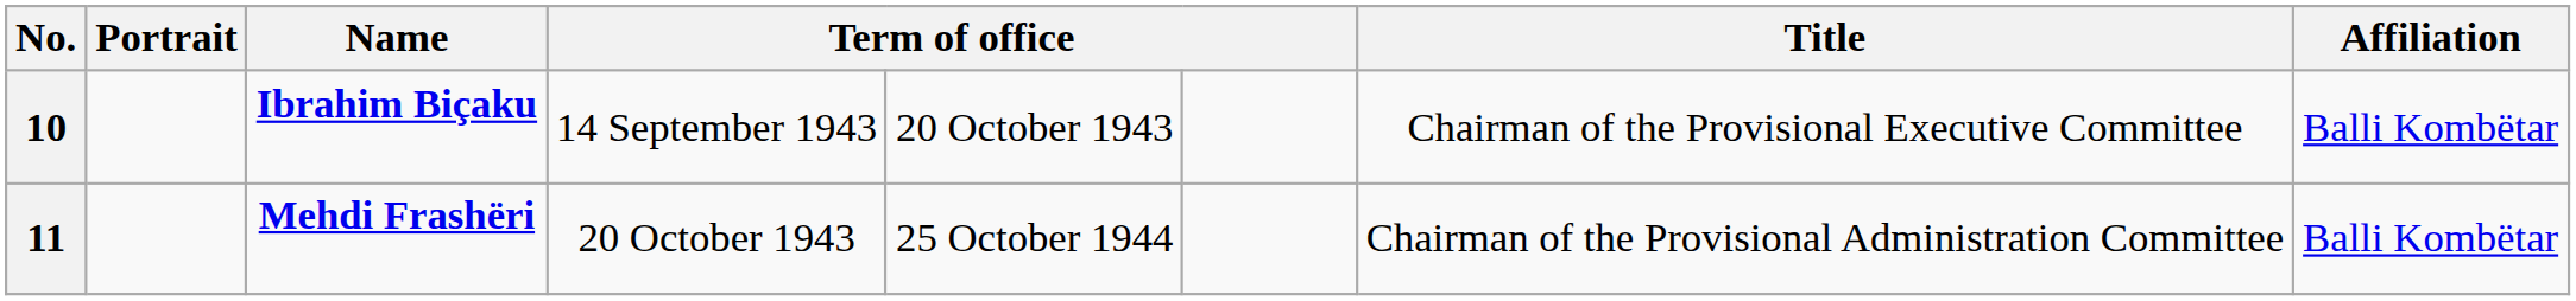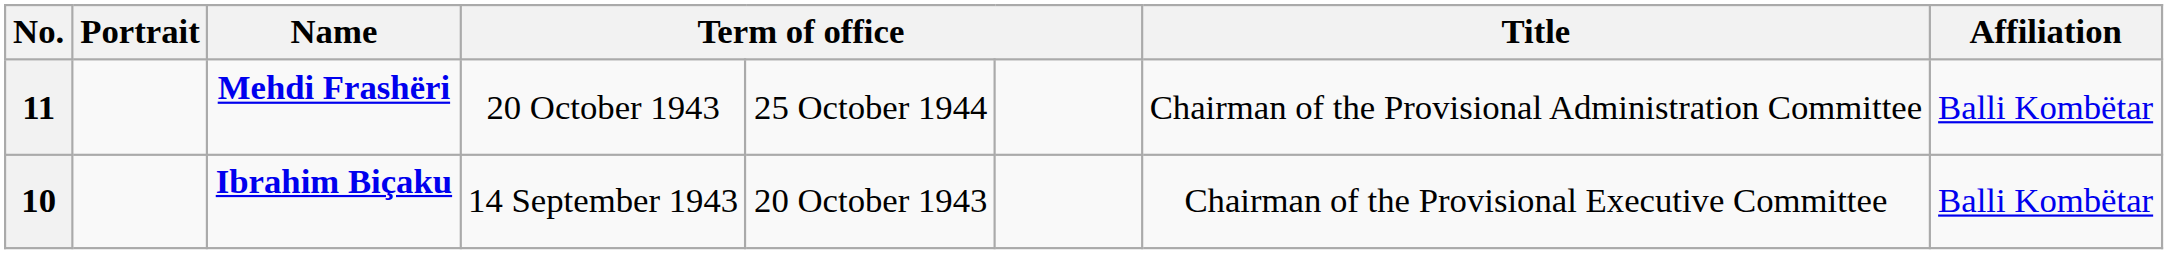rows swapped: 10 <-> 11
